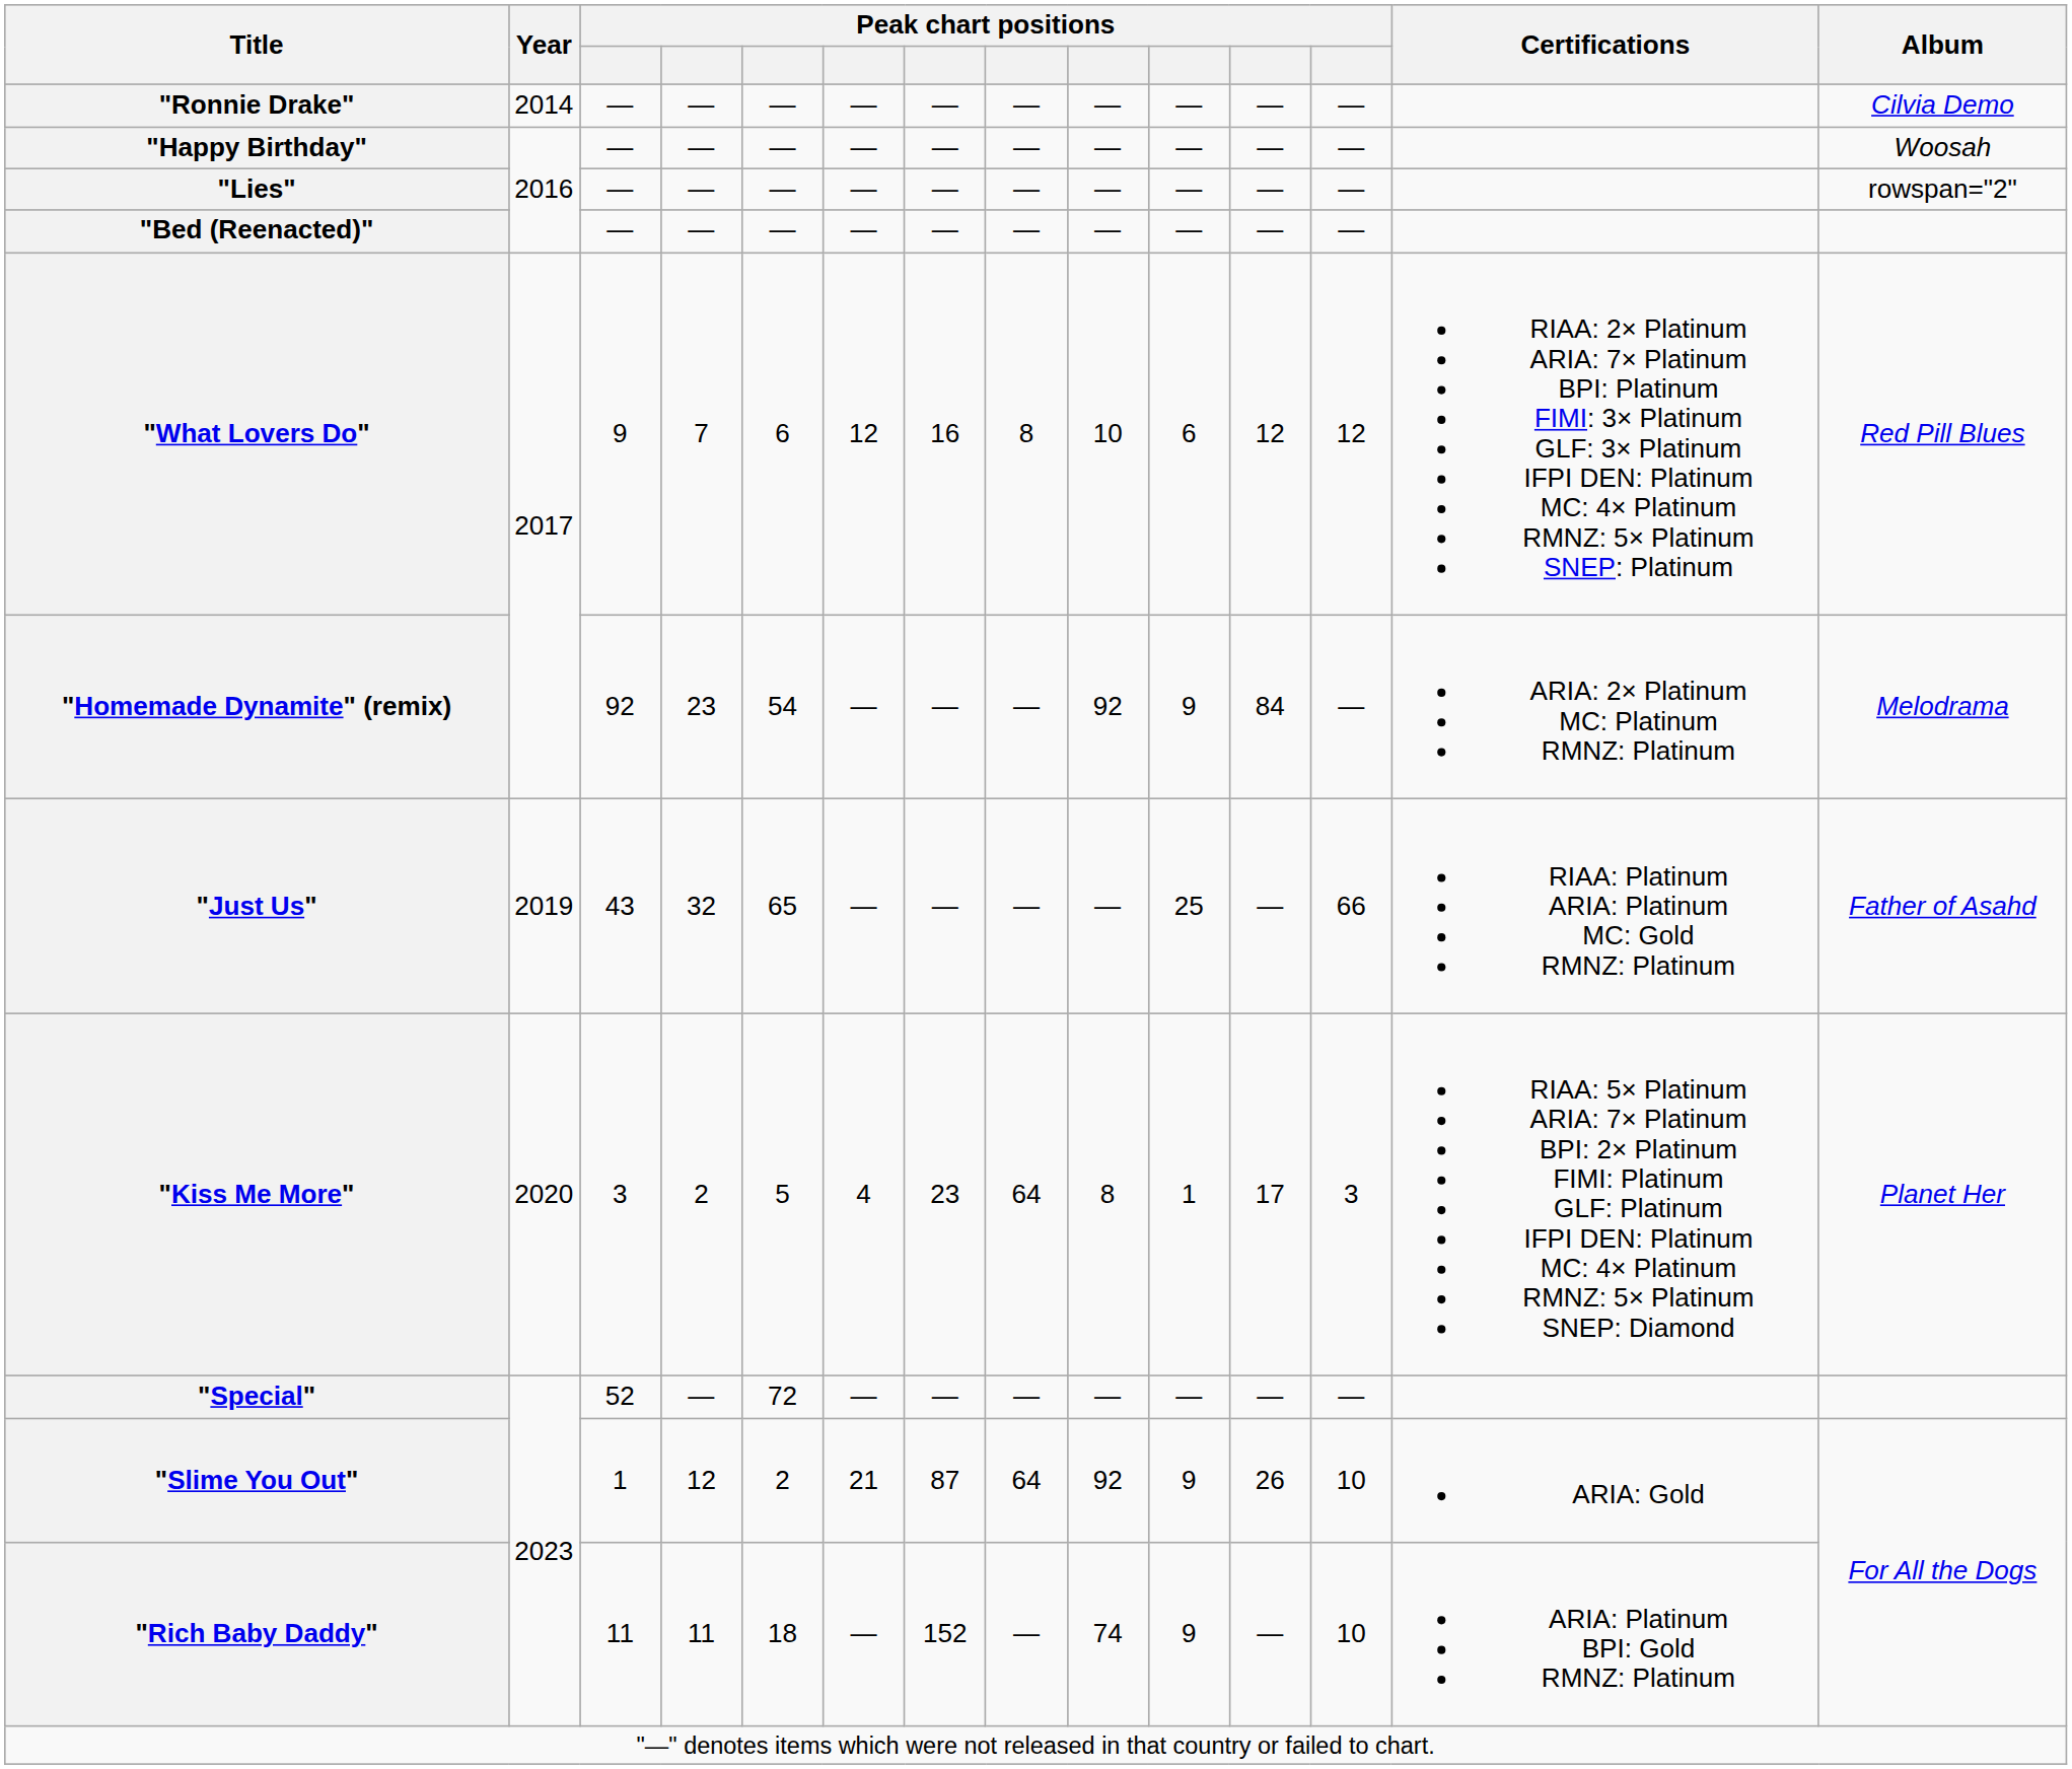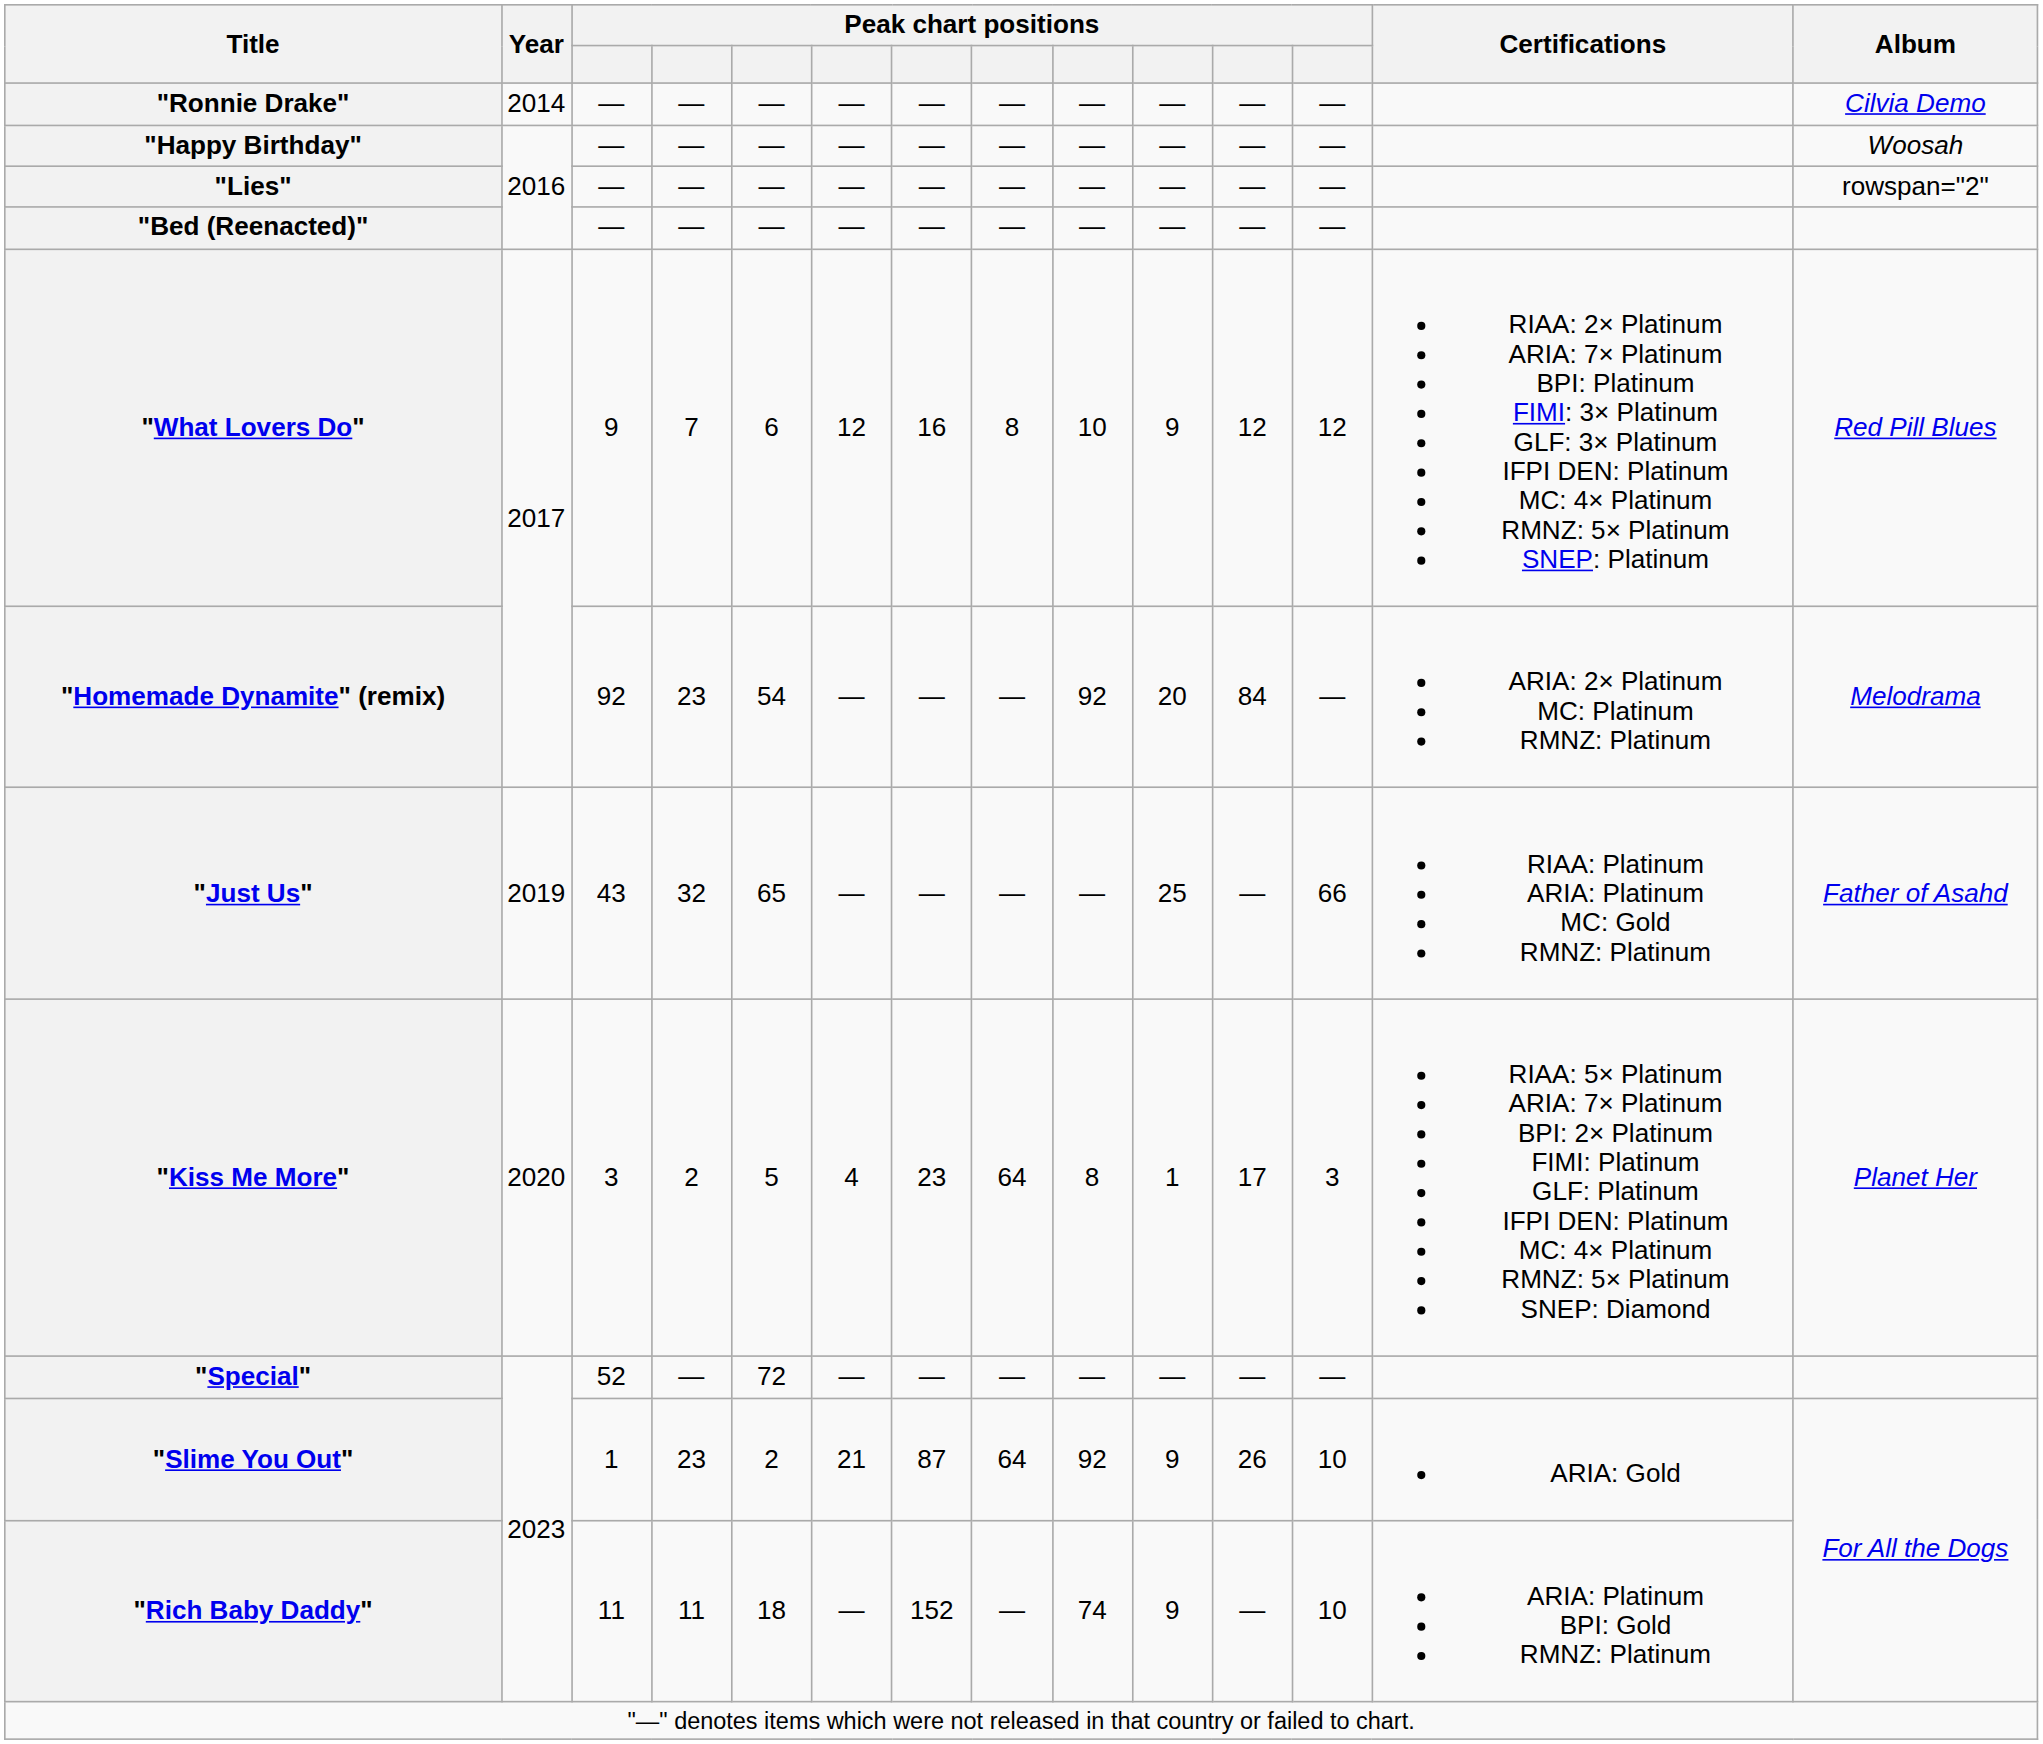"What Lovers Do" | column 10: 6 -> 9
"Homemade Dynamite" (remix) | column 10: 9 -> 20
"Slime You Out" | column 4: 12 -> 23
